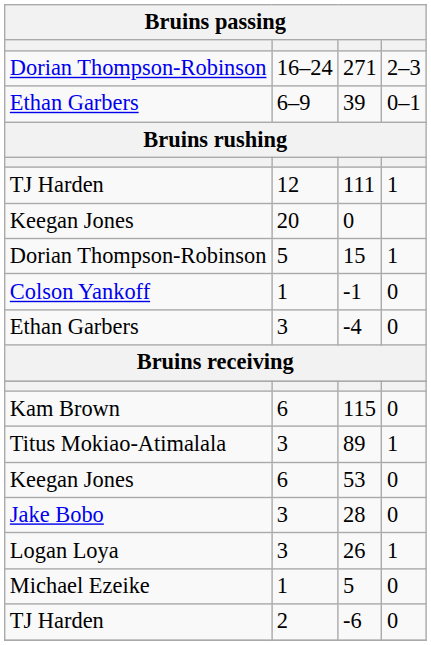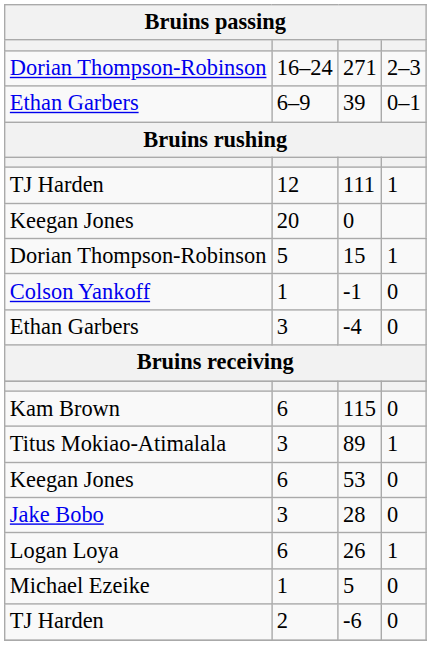26 | column 2: 3 -> 6
